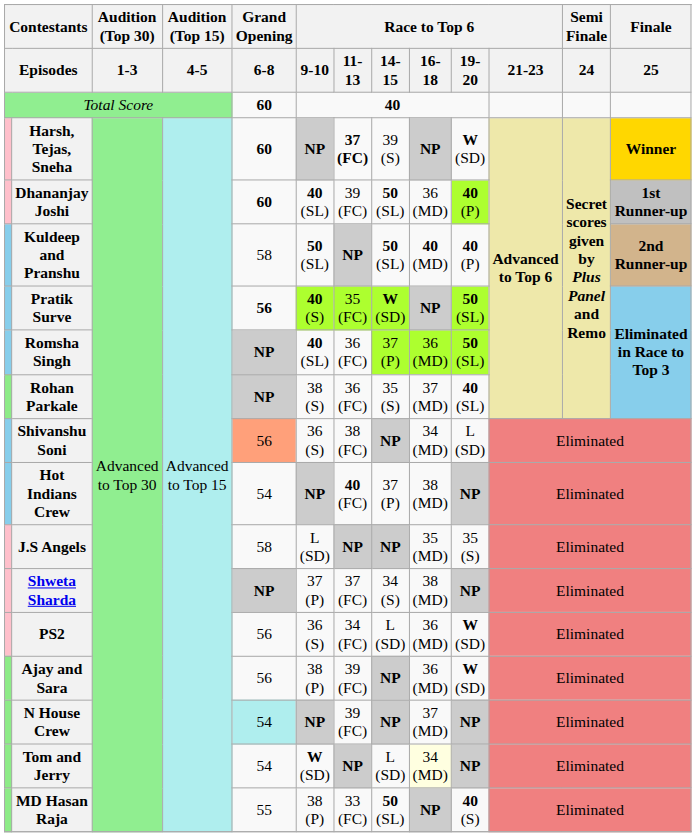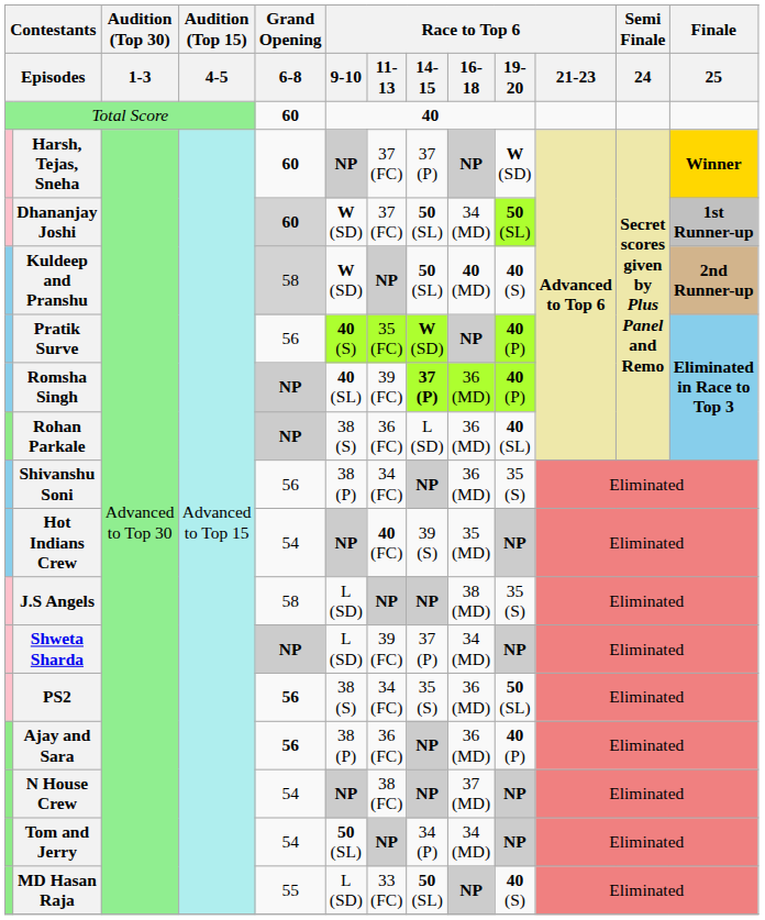Harsh, Tejas, Sneha | Race to Top 6 / 11-13: bold -> normal
Harsh, Tejas, Sneha | Race to Top 6 / 14-15: 39 (S) -> 37 (P)
Dhananjay Joshi | Grand Opening / 6-8: no background -> lightgrey background
Dhananjay Joshi | Race to Top 6 / 9-10: 40 (SL) -> W (SD)
Dhananjay Joshi | Race to Top 6 / 11-13: 39 (FC) -> 37 (FC)
Dhananjay Joshi | Race to Top 6 / 16-18: 36 (MD) -> 34 (MD)
Dhananjay Joshi | Race to Top 6 / 19-20: 40 (P) -> 50 (SL)
Kuldeep and Pranshu | Grand Opening / 6-8: no background -> lightgrey background
Kuldeep and Pranshu | Race to Top 6 / 9-10: 50 (SL) -> W (SD)
Kuldeep and Pranshu | Race to Top 6 / 19-20: 40 (P) -> 40 (S)
Pratik Surve | Grand Opening / 6-8: bold -> normal
Pratik Surve | Race to Top 6 / 19-20: 50 (SL) -> 40 (P)
Romsha Singh | Race to Top 6 / 11-13: 36 (FC) -> 39 (FC)
Romsha Singh | Race to Top 6 / 14-15: normal -> bold
Romsha Singh | Race to Top 6 / 19-20: 50 (SL) -> 40 (P)
Rohan Parkale | Race to Top 6 / 14-15: 35 (S) -> L (SD)
Rohan Parkale | Race to Top 6 / 16-18: 37 (MD) -> 36 (MD)
Shivanshu Soni | Grand Opening / 6-8: lightsalmon background -> no background
Shivanshu Soni | Race to Top 6 / 9-10: 36 (S) -> 38 (P)
Shivanshu Soni | Race to Top 6 / 11-13: 38 (FC) -> 34 (FC)
Shivanshu Soni | Race to Top 6 / 16-18: 34 (MD) -> 36 (MD)
Shivanshu Soni | Race to Top 6 / 19-20: L (SD) -> 35 (S)
Hot Indians Crew | Race to Top 6 / 14-15: 37 (P) -> 39 (S)
Hot Indians Crew | Race to Top 6 / 16-18: 38 (MD) -> 35 (MD)
J.S Angels | Race to Top 6 / 16-18: 35 (MD) -> 38 (MD)
Shweta Sharda | Race to Top 6 / 9-10: 37 (P) -> L (SD)
Shweta Sharda | Race to Top 6 / 11-13: 37 (FC) -> 39 (FC)
Shweta Sharda | Race to Top 6 / 14-15: 34 (S) -> 37 (P)
Shweta Sharda | Race to Top 6 / 16-18: 38 (MD) -> 34 (MD)
PS2 | Grand Opening / 6-8: normal -> bold
PS2 | Race to Top 6 / 9-10: 36 (S) -> 38 (S)
PS2 | Race to Top 6 / 14-15: L (SD) -> 35 (S)
PS2 | Race to Top 6 / 19-20: W (SD) -> 50 (SL)
Ajay and Sara | Grand Opening / 6-8: normal -> bold
Ajay and Sara | Race to Top 6 / 11-13: 39 (FC) -> 36 (FC)
Ajay and Sara | Race to Top 6 / 19-20: W (SD) -> 40 (P)
N House Crew | Grand Opening / 6-8: paleturquoise background -> no background
N House Crew | Race to Top 6 / 11-13: 39 (FC) -> 38 (FC)
Tom and Jerry | Race to Top 6 / 9-10: W (SD) -> 50 (SL)
Tom and Jerry | Race to Top 6 / 14-15: L (SD) -> 34 (P)
Tom and Jerry | Race to Top 6 / 16-18: lightyellow background -> no background
MD Hasan Raja | Race to Top 6 / 9-10: 38 (P) -> L (SD)
